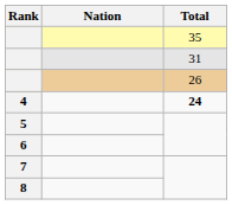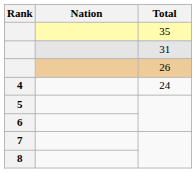4 | Total: bold -> normal
